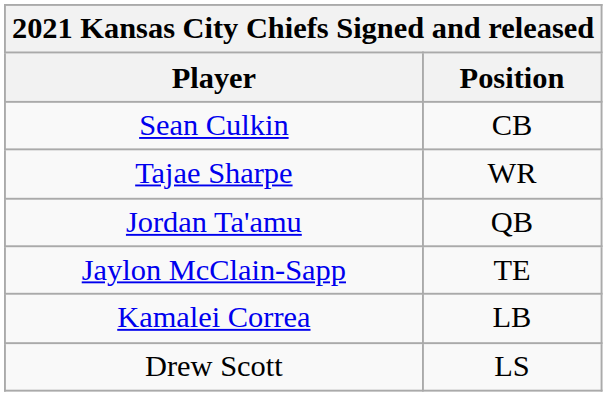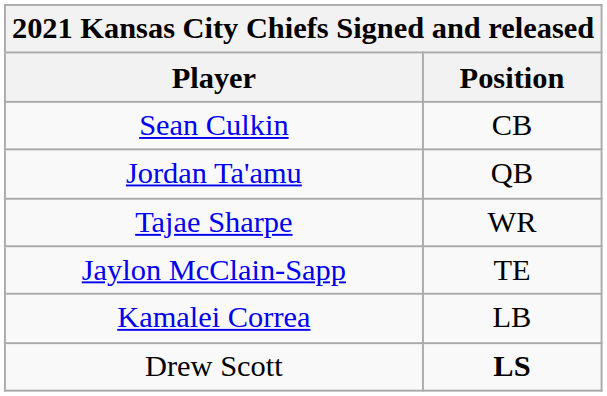rows swapped: Jordan Ta'amu <-> Tajae Sharpe
Drew Scott | Position: normal -> bold
